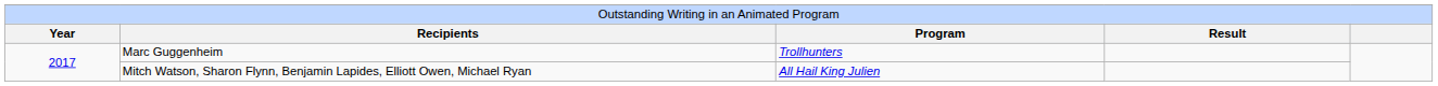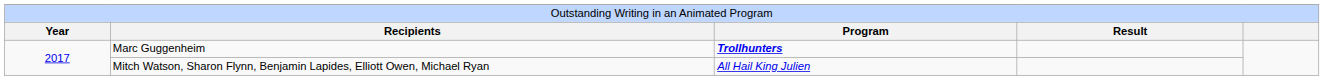Marc Guggenheim | column 3: normal -> bold
